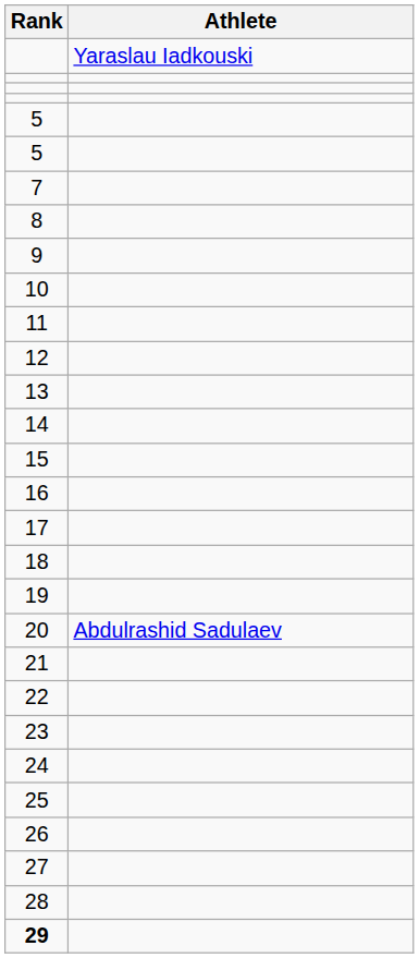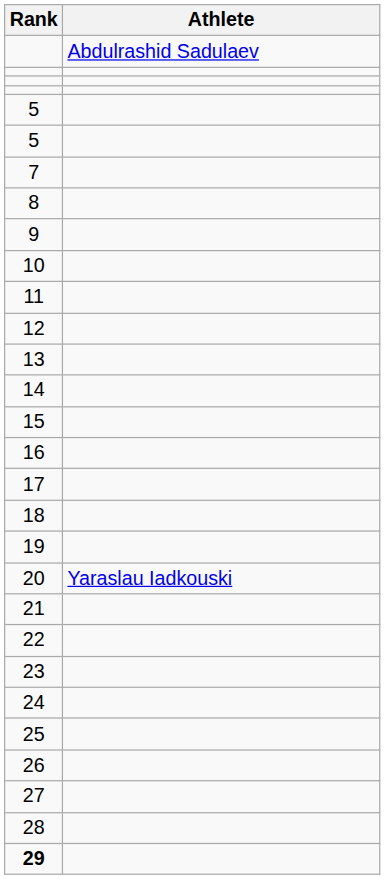row 2 | Athlete: Yaraslau Iadkouski -> Abdulrashid Sadulaev
row 21 | Athlete: Abdulrashid Sadulaev -> Yaraslau Iadkouski
